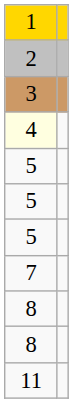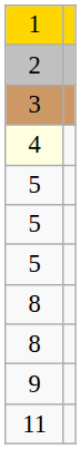row 8 | column 1: 7 -> 8
row 10 | column 1: 8 -> 9
